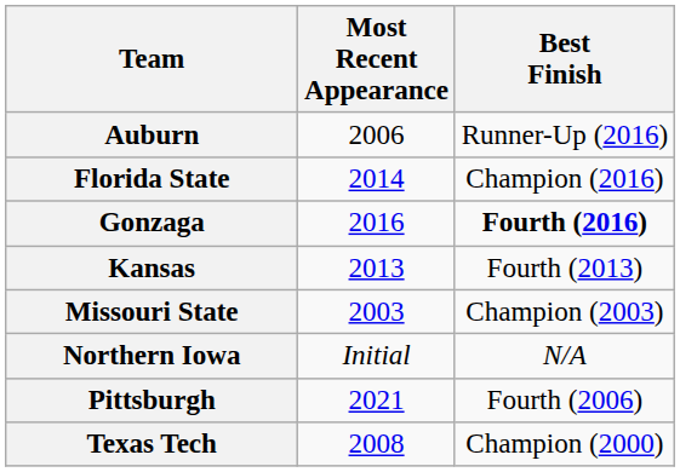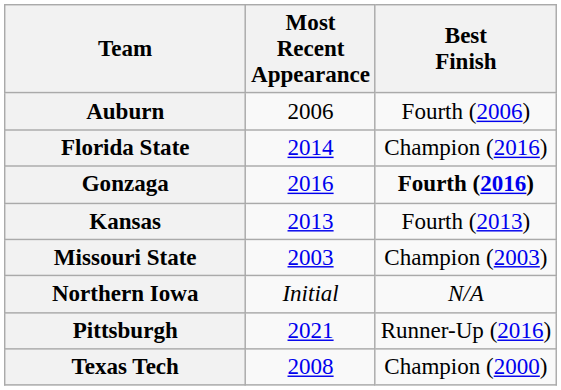Auburn | Best Finish: Runner-Up (2016) -> Fourth (2006)
Pittsburgh | Best Finish: Fourth (2006) -> Runner-Up (2016)
